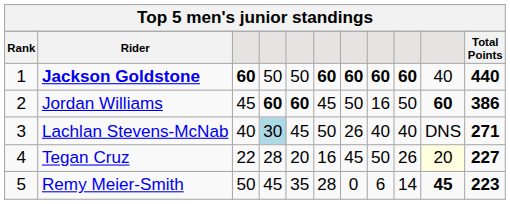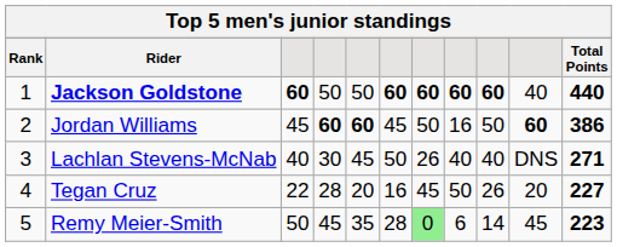Lachlan Stevens-McNab | column 4: lightblue background -> no background
Tegan Cruz | column 10: lightyellow background -> no background
Remy Meier-Smith | column 7: no background -> lightgreen background
Remy Meier-Smith | column 10: bold -> normal
